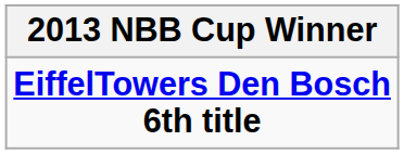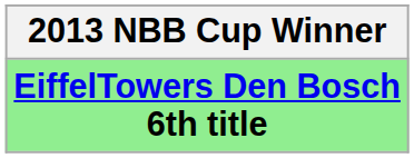row 2 | column 1: no background -> lightgreen background
